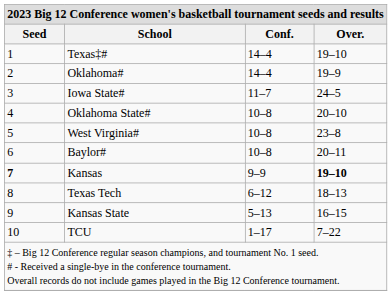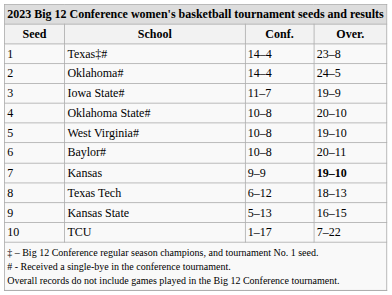Texas‡# | Over.: 19–10 -> 23–8
Oklahoma# | Over.: 19–9 -> 24–5
Iowa State# | Over.: 24–5 -> 19–9
West Virginia# | Over.: 23–8 -> 19–10
Kansas | Seed: bold -> normal
